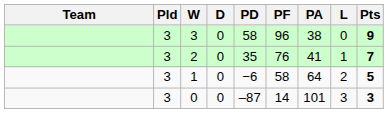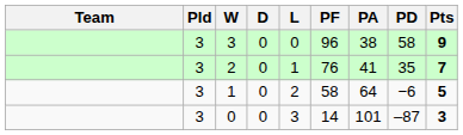columns swapped: L <-> PD
